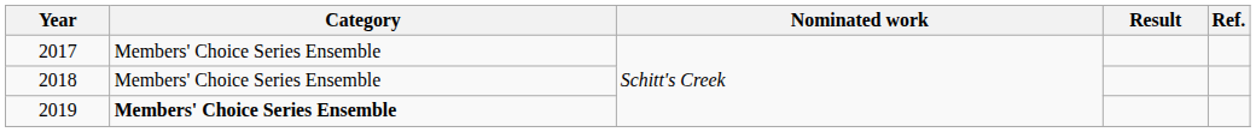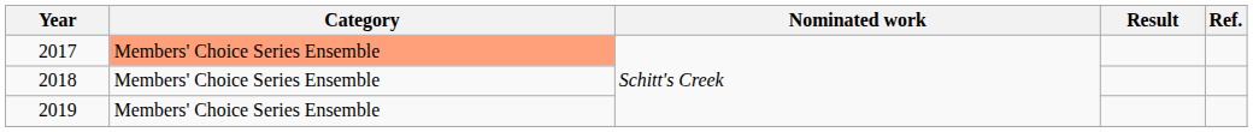2017 | Category: no background -> lightsalmon background
2019 | Category: bold -> normal
